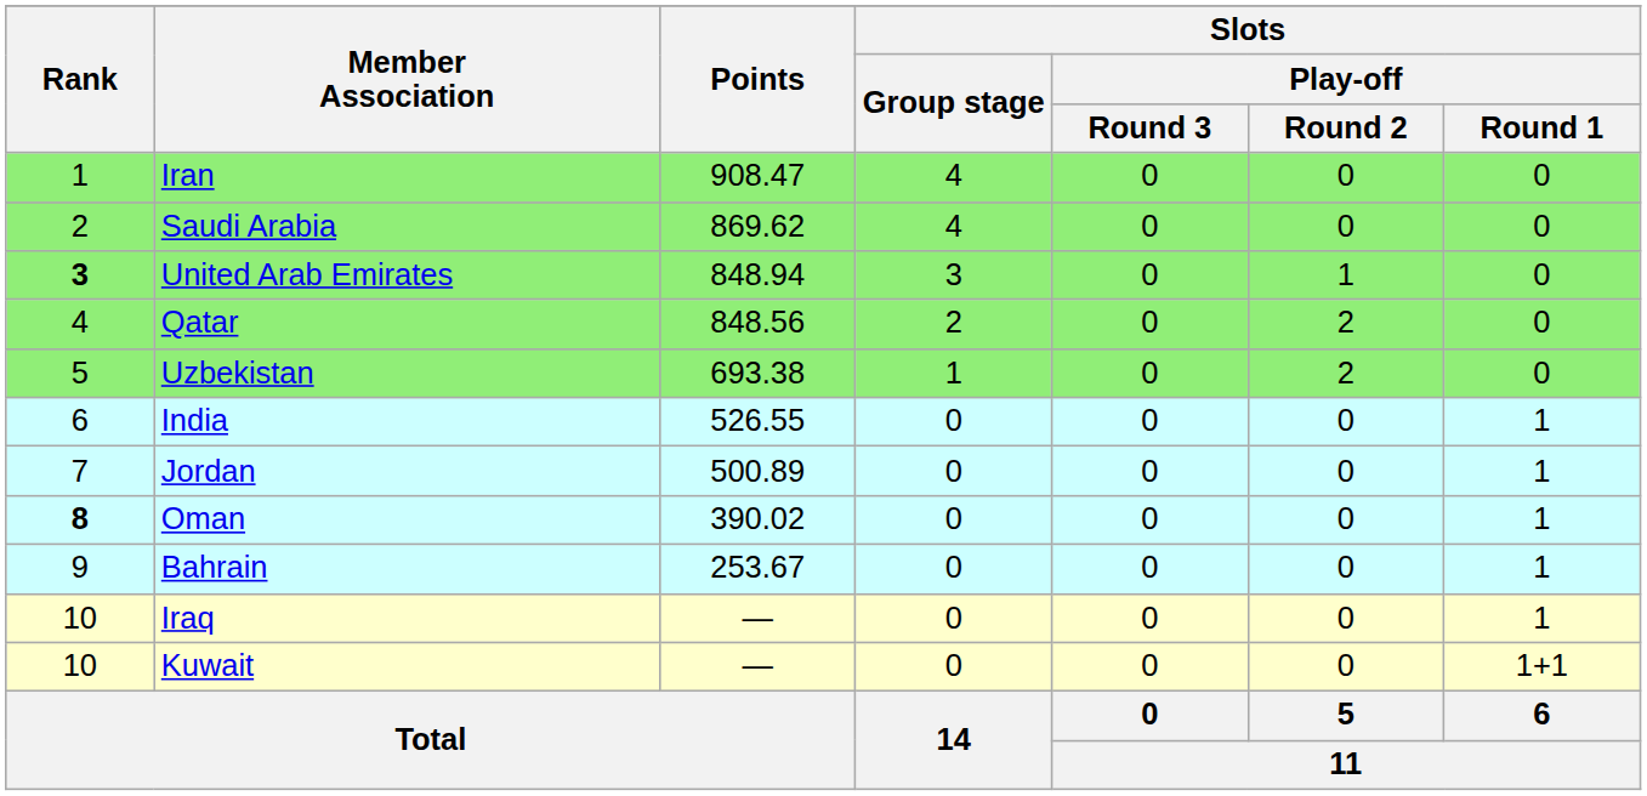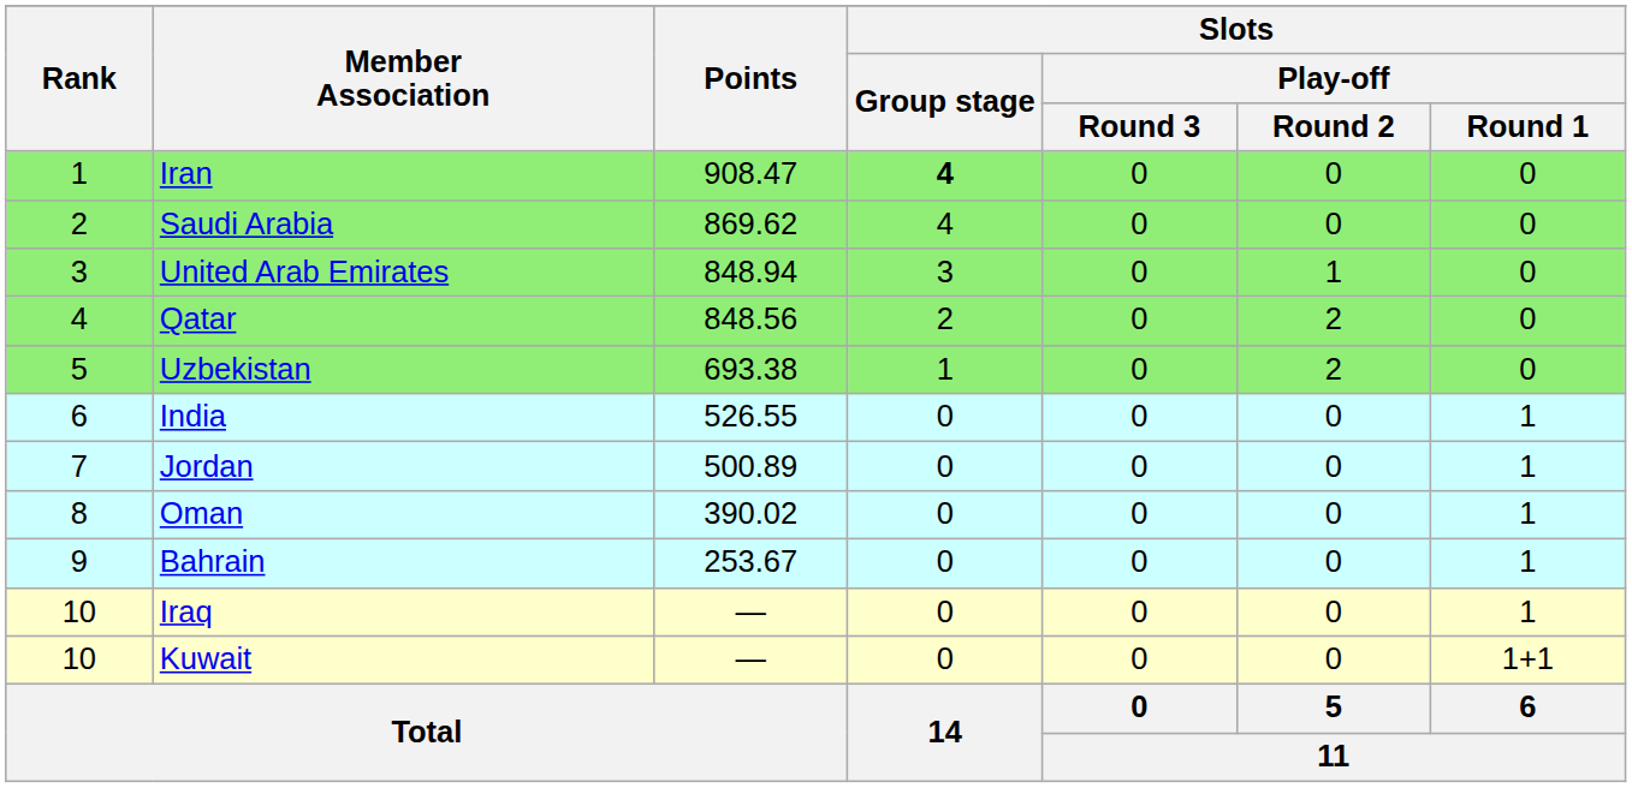Iran | Slots / Group stage: normal -> bold
United Arab Emirates | Rank: bold -> normal
Oman | Rank: bold -> normal
